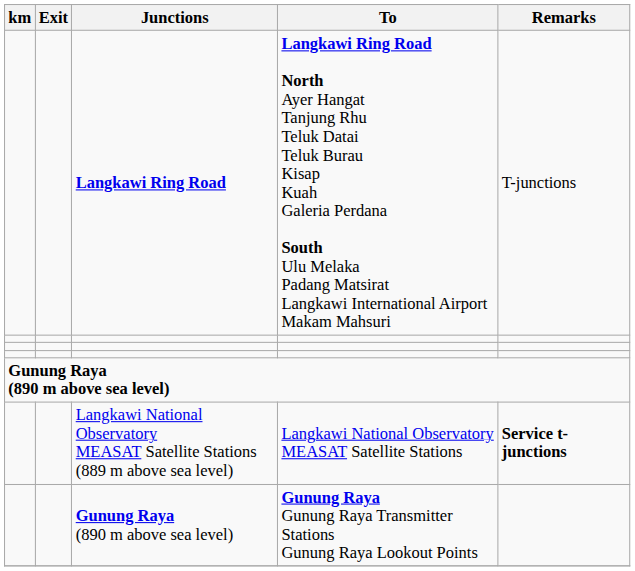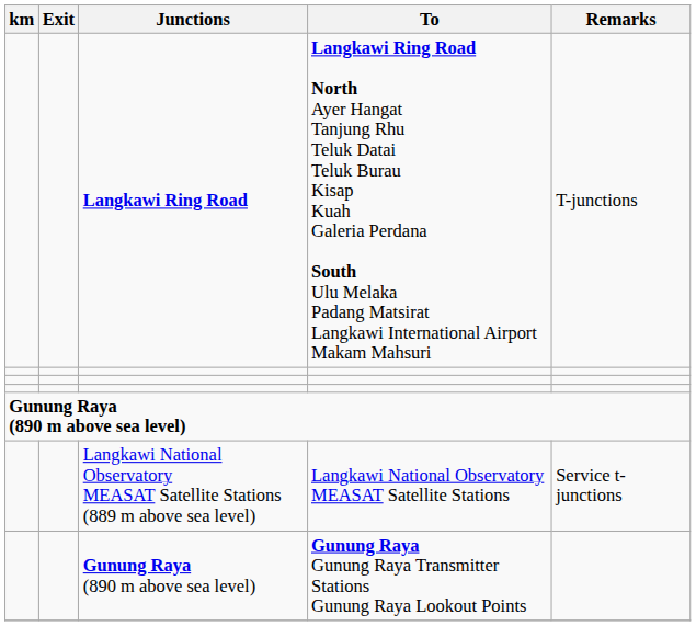Langkawi National Observatory MEASAT Satellite Stations | Remarks: bold -> normal
